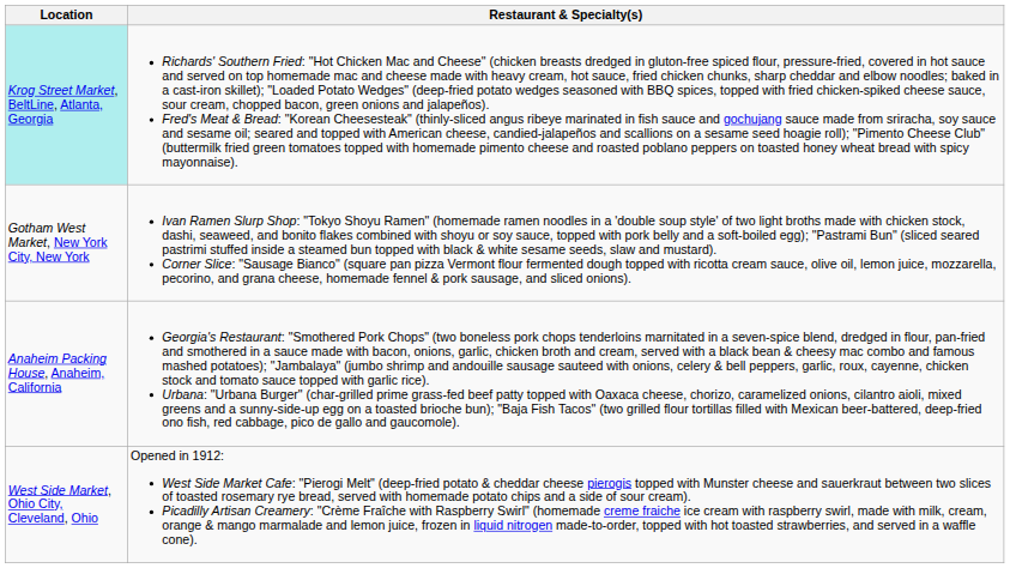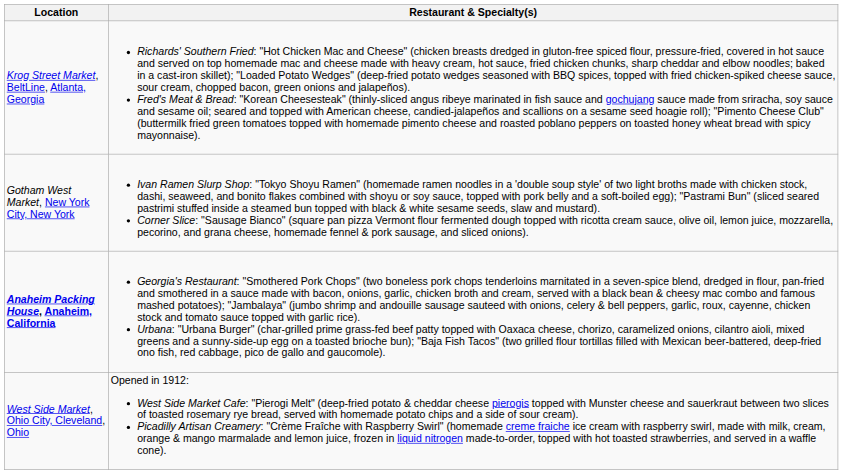Krog Street Market, BeltLine, Atlanta, Georgia | Location: paleturquoise background -> no background
Anaheim Packing House, Anaheim, California | Location: normal -> bold
